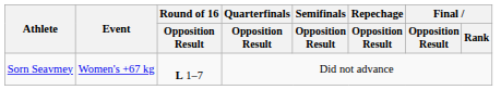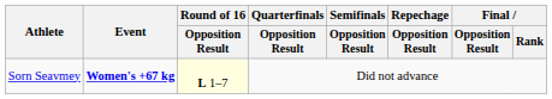Sorn Seavmey | Event: normal -> bold
Sorn Seavmey | Round of 16 / Opposition Result: no background -> lightyellow background
